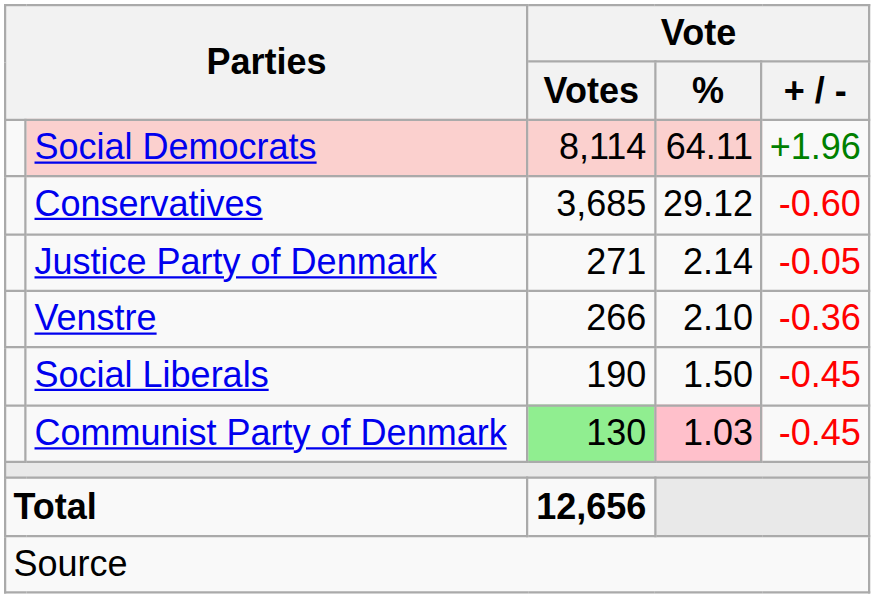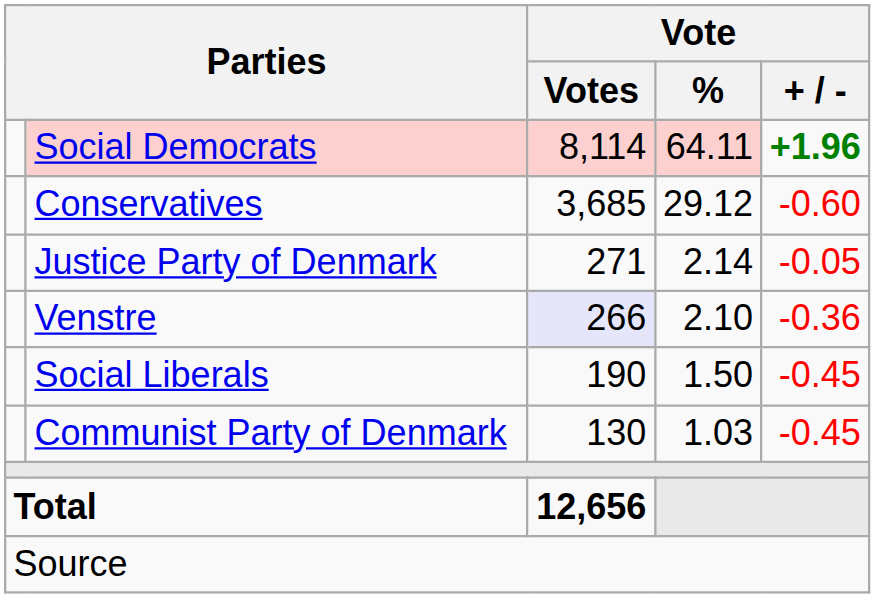Social Democrats | Vote / + / -: normal -> bold
Venstre | Vote / Votes: no background -> lavender background
Communist Party of Denmark | Vote / Votes: lightgreen background -> no background
Communist Party of Denmark | Vote / %: pink background -> no background
